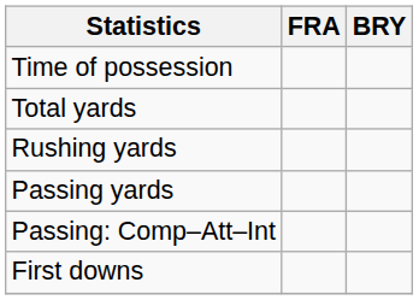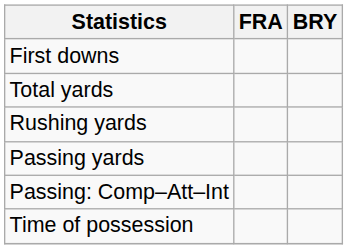rows swapped: First downs <-> Time of possession
